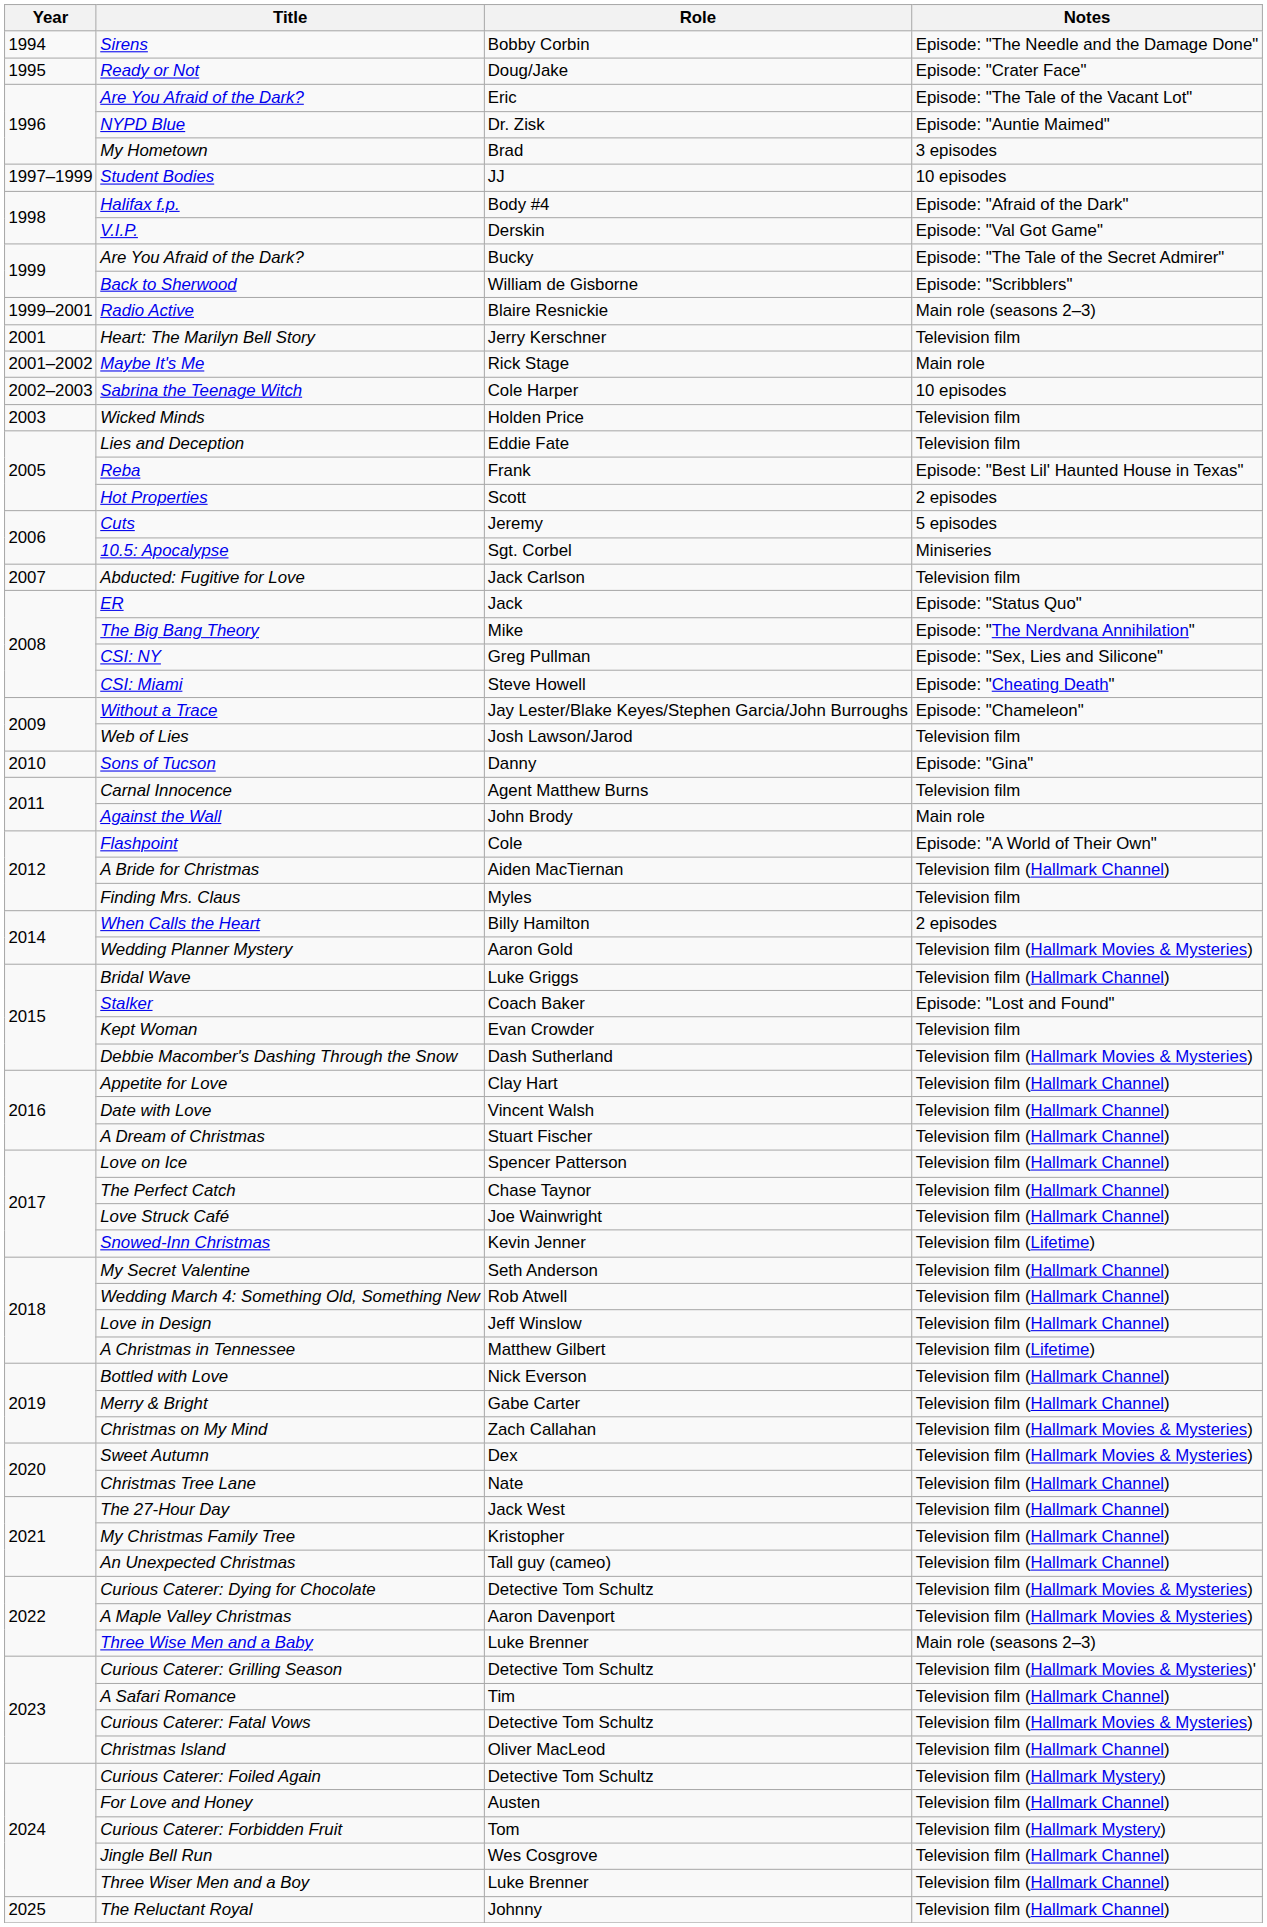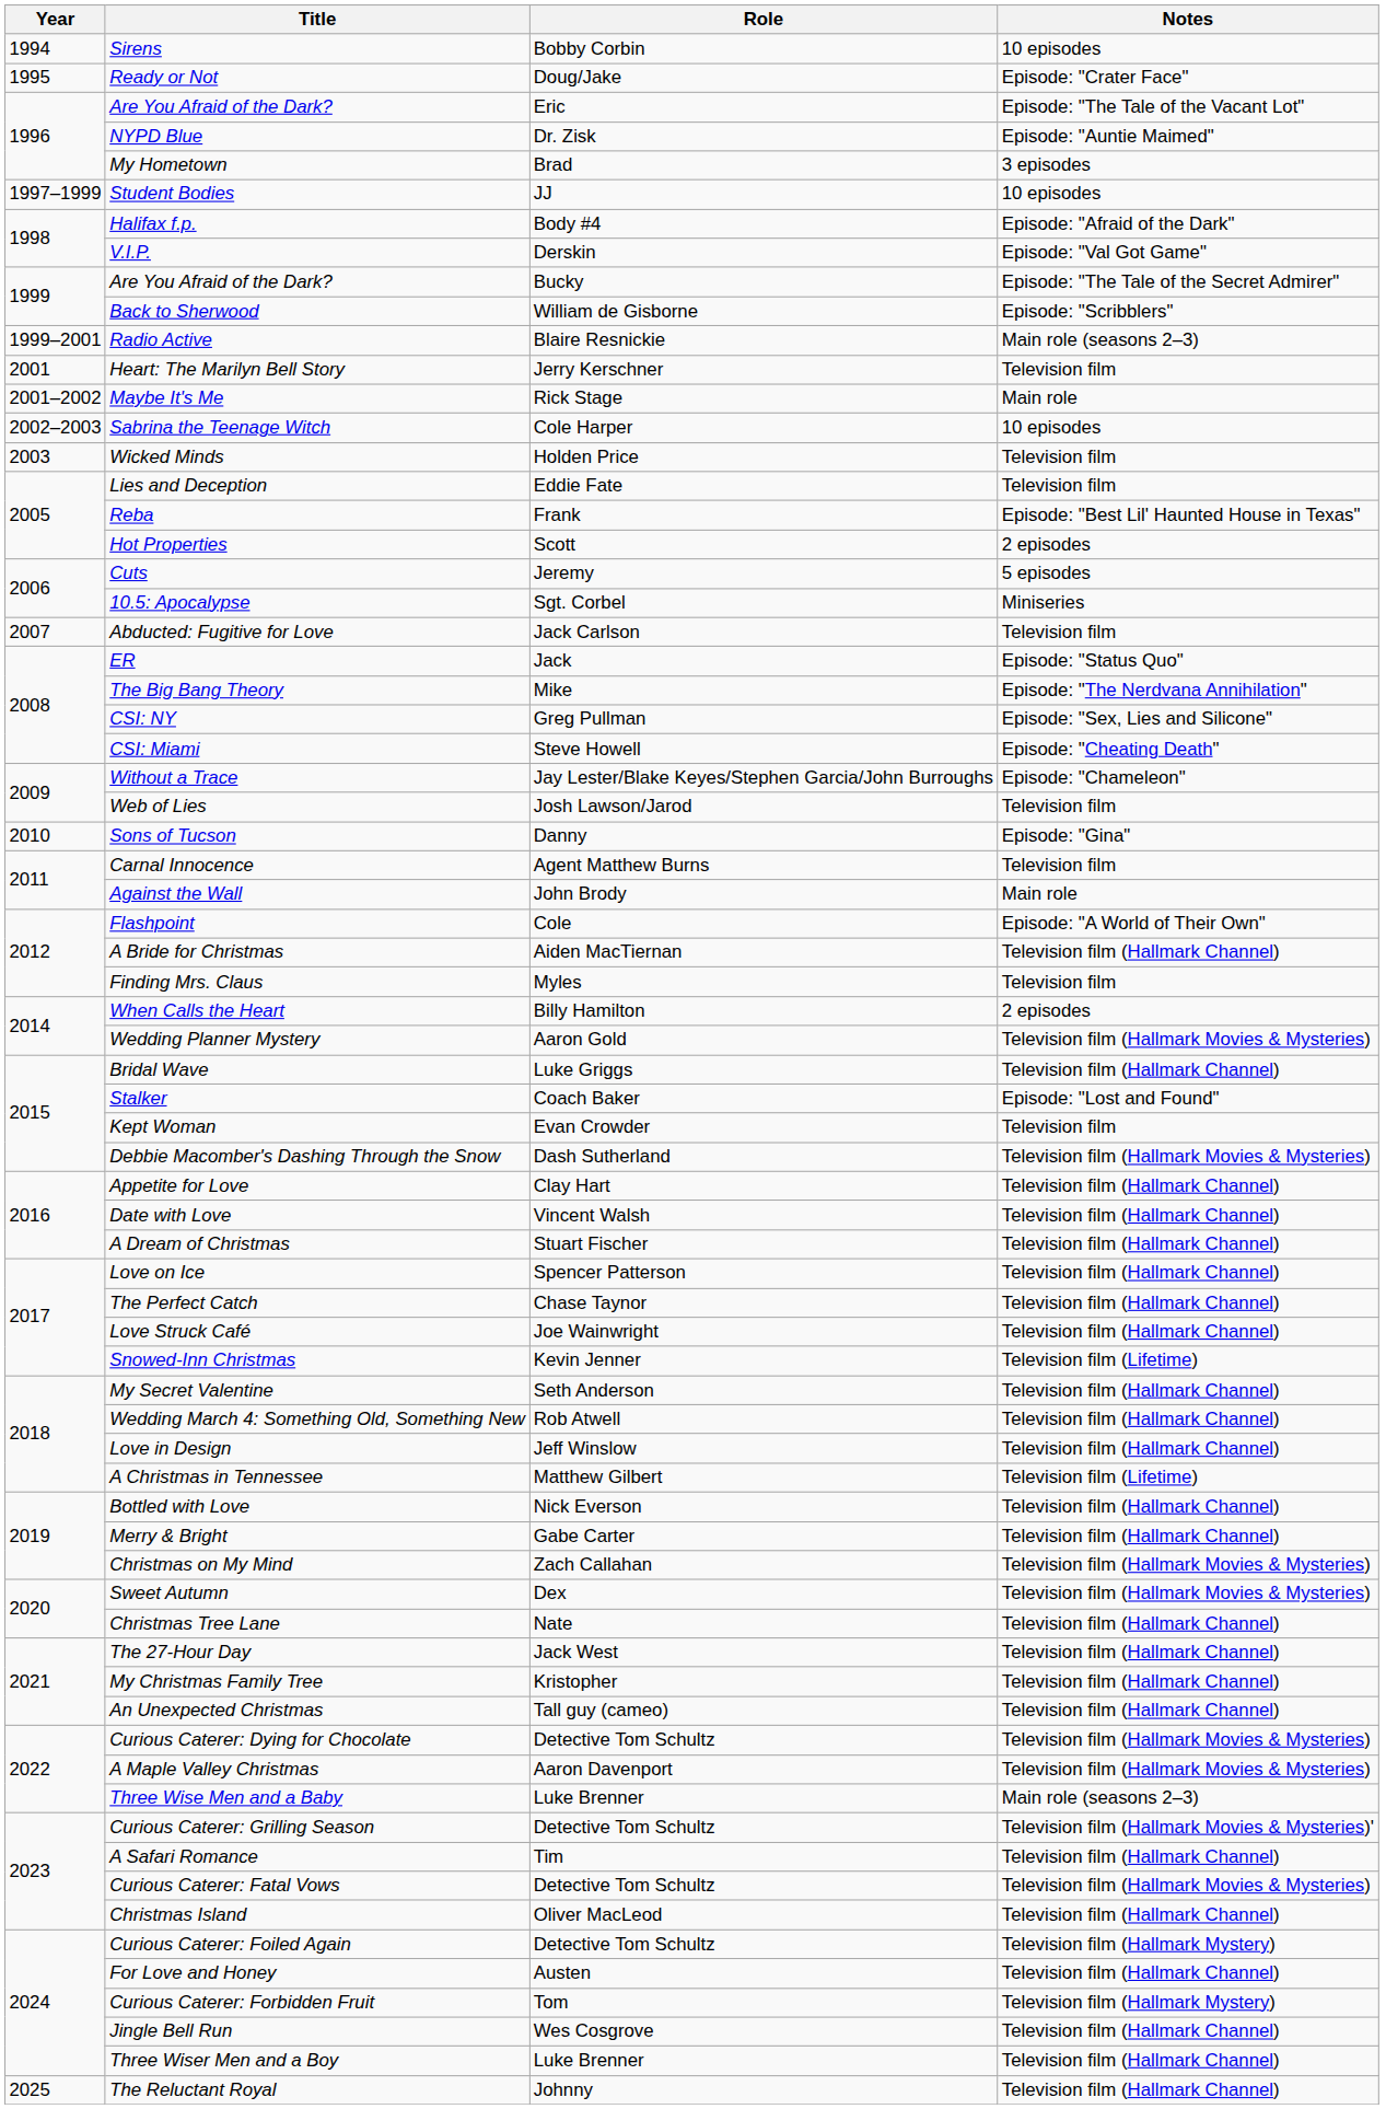Sirens | Notes: Episode: "The Needle and the Damage Done" -> 10 episodes
